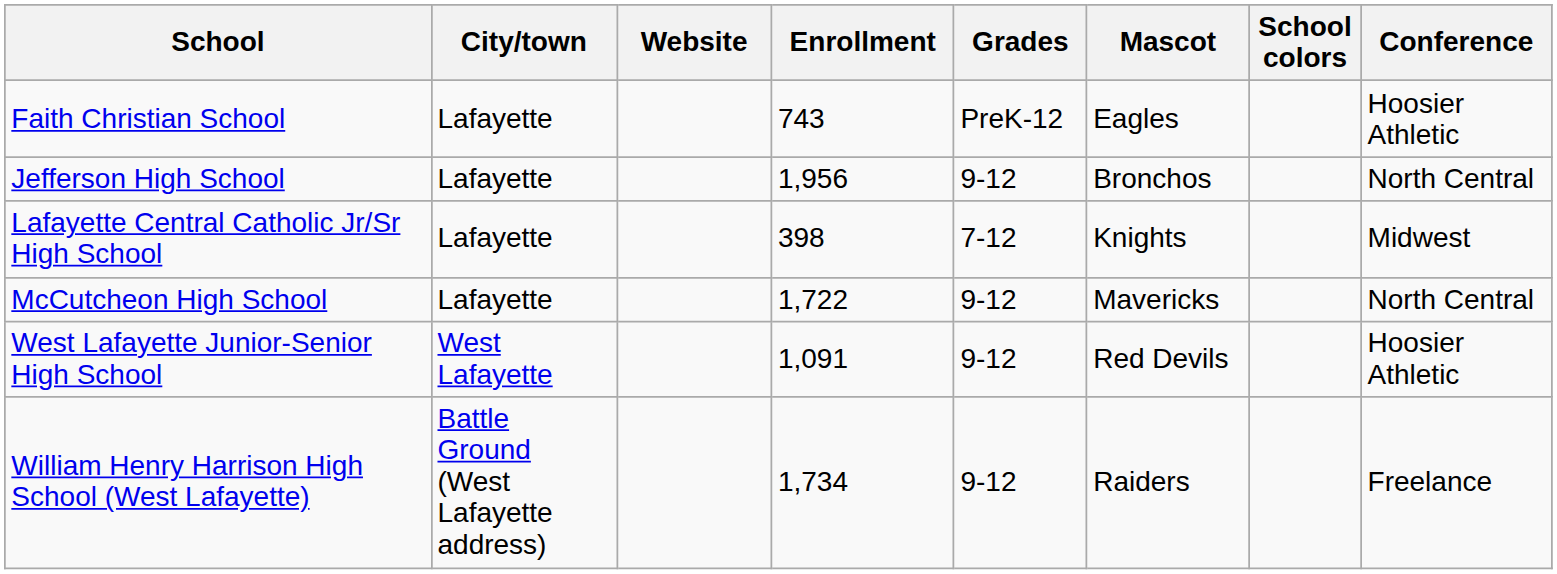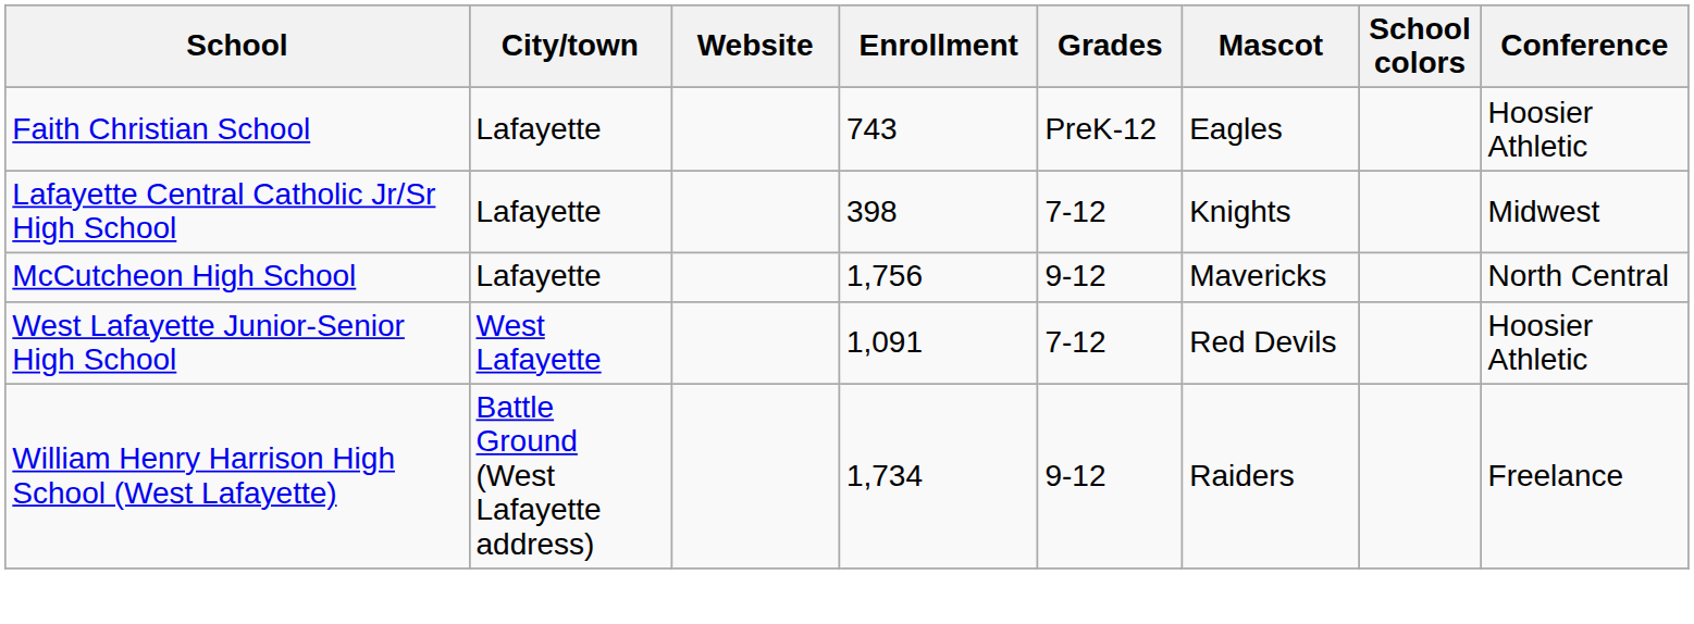- row: Jefferson High School | Lafayette | 1,956 | 9-12 | Bronchos | North Central
McCutcheon High School | Enrollment: 1,722 -> 1,756
West Lafayette Junior-Senior High School | Grades: 9-12 -> 7-12
